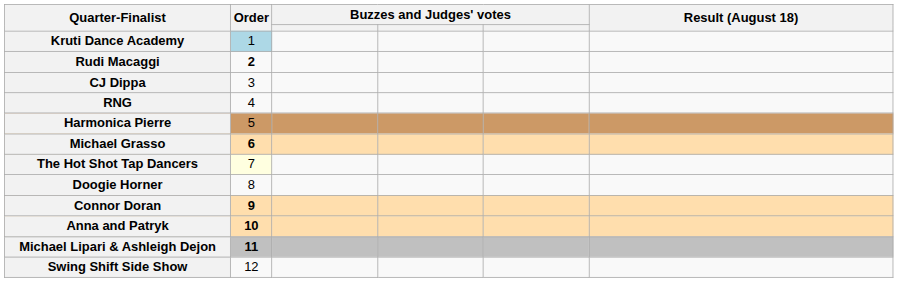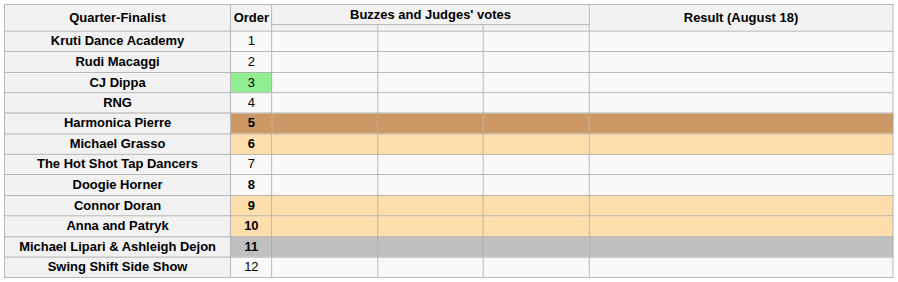Kruti Dance Academy | Order: lightblue background -> no background
Rudi Macaggi | Order: bold -> normal
CJ Dippa | Order: no background -> lightgreen background
Harmonica Pierre | Order: normal -> bold
The Hot Shot Tap Dancers | Order: lightyellow background -> no background
Doogie Horner | Order: normal -> bold
